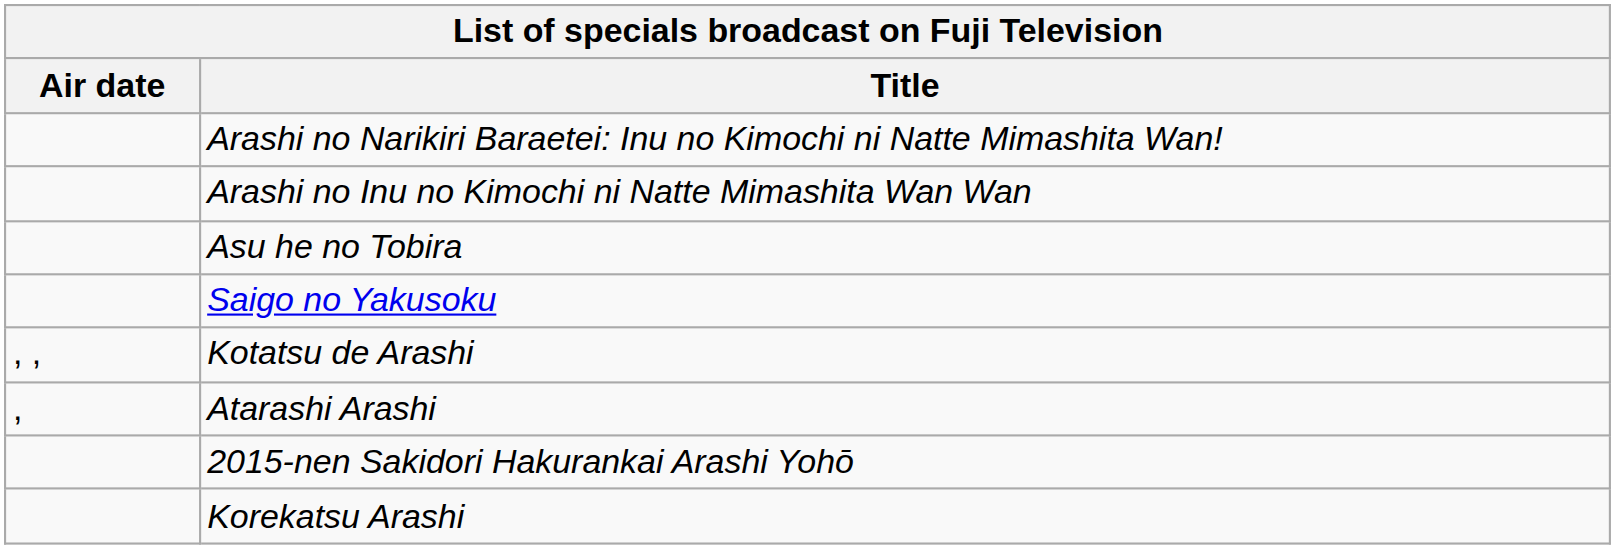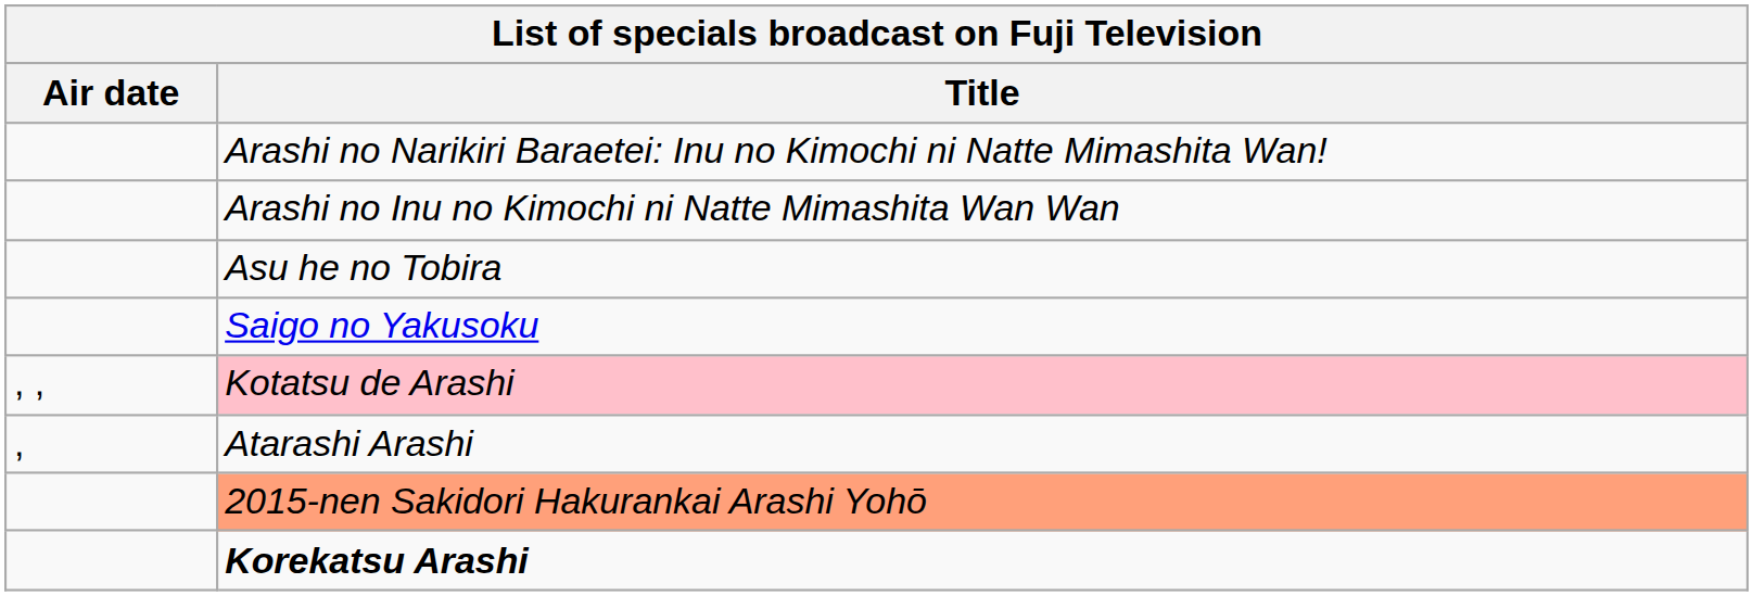Kotatsu de Arashi | Title: no background -> pink background
2015-nen Sakidori Hakurankai Arashi Yohō | Title: no background -> lightsalmon background
Korekatsu Arashi | Title: normal -> bold
